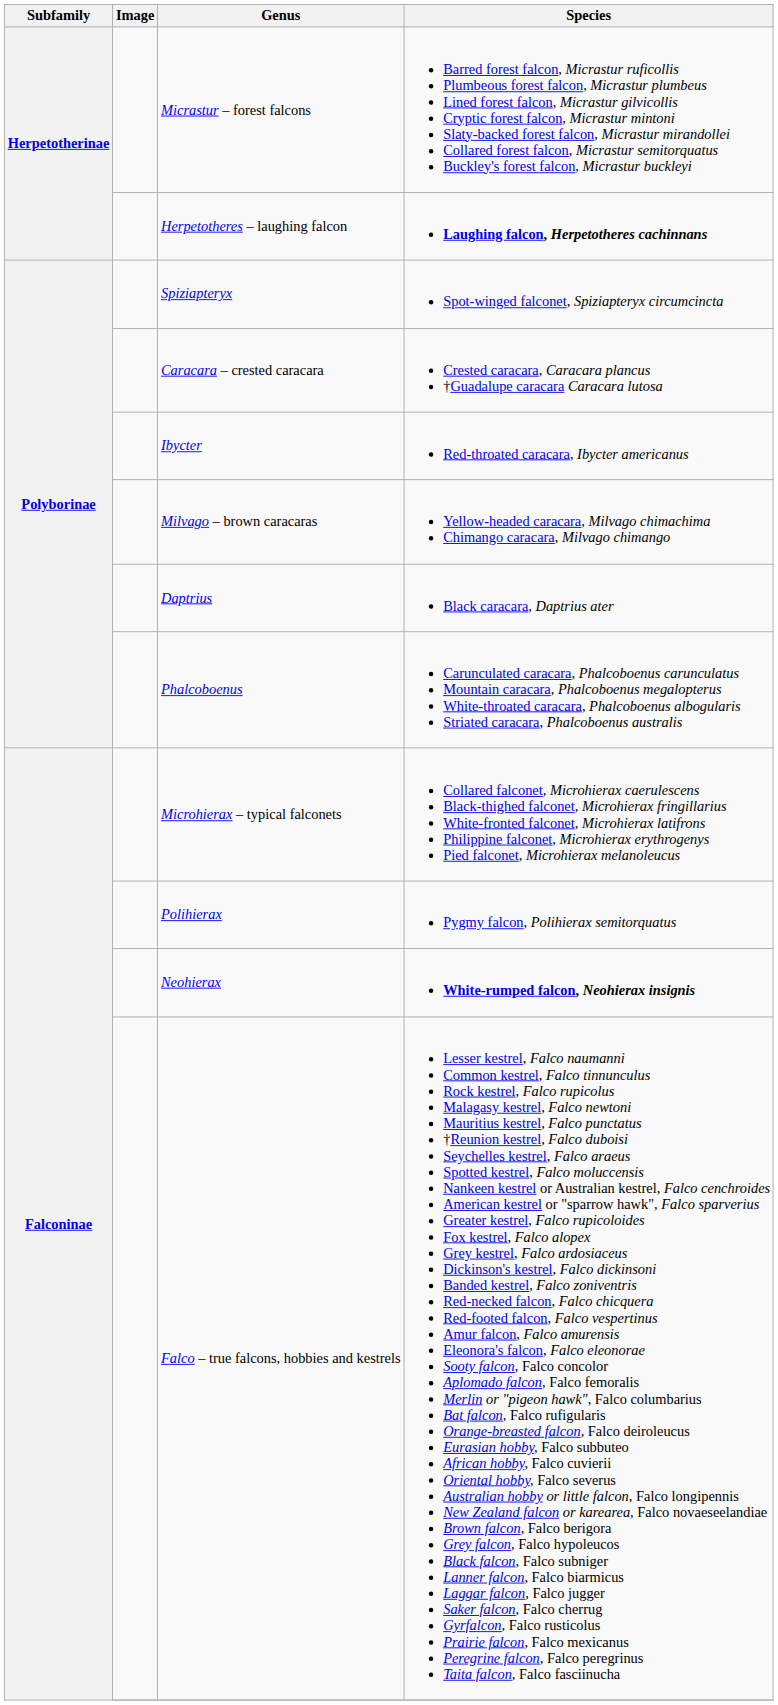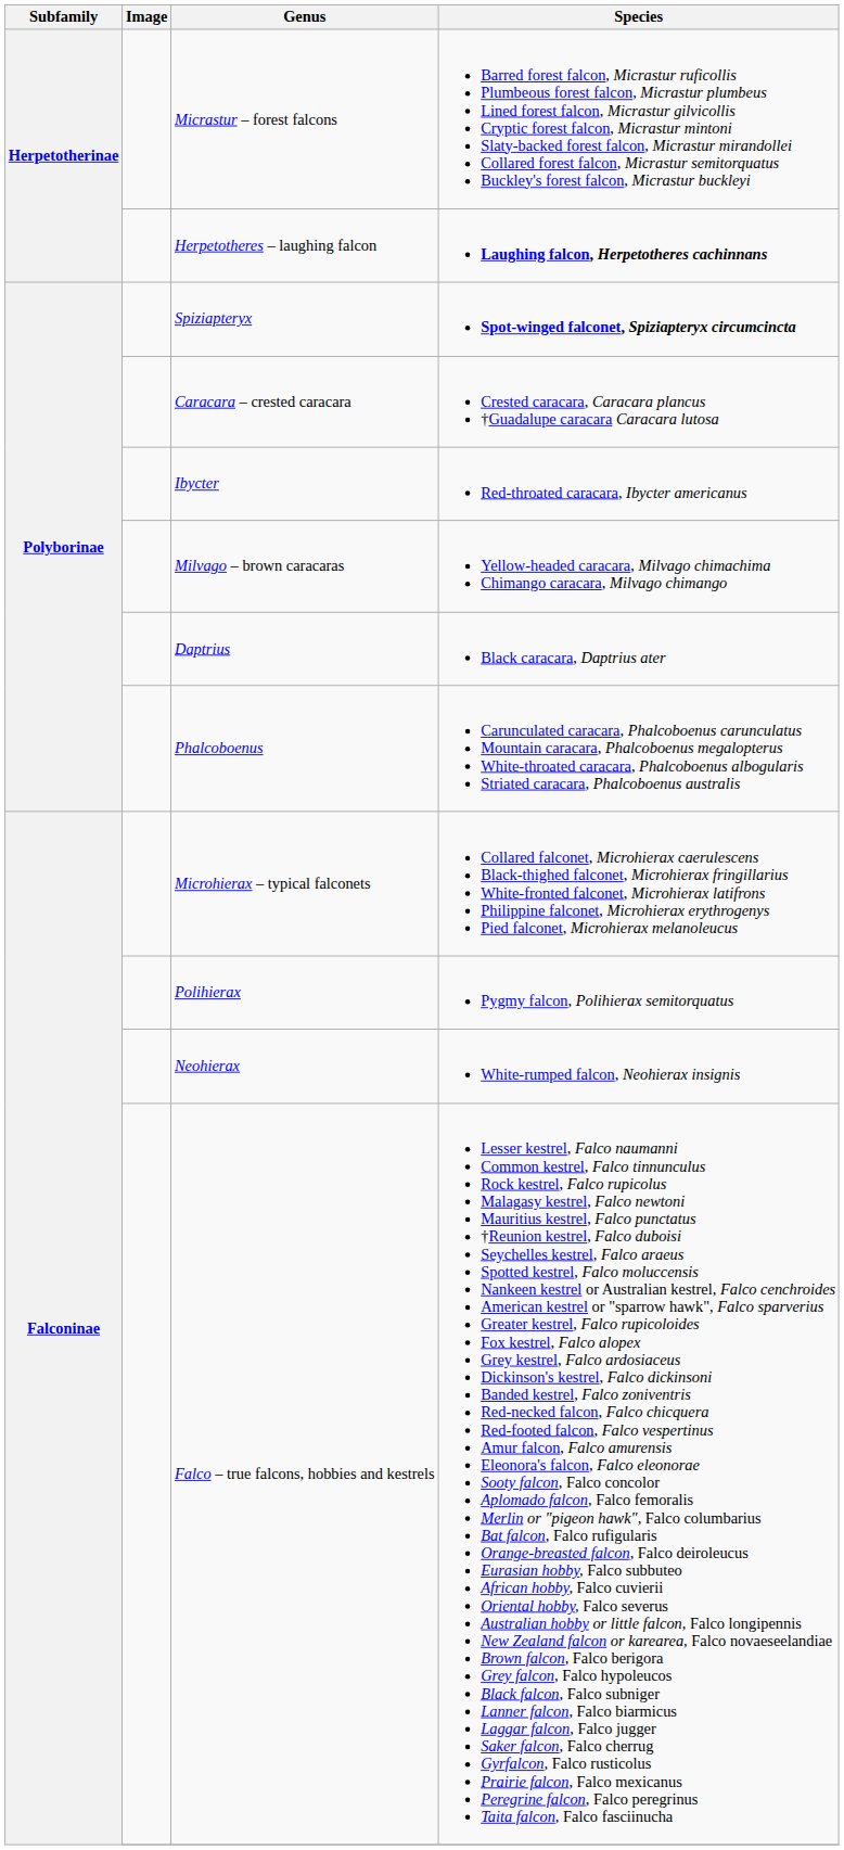Spiziapteryx | Species: normal -> bold
Neohierax | Species: bold -> normal
